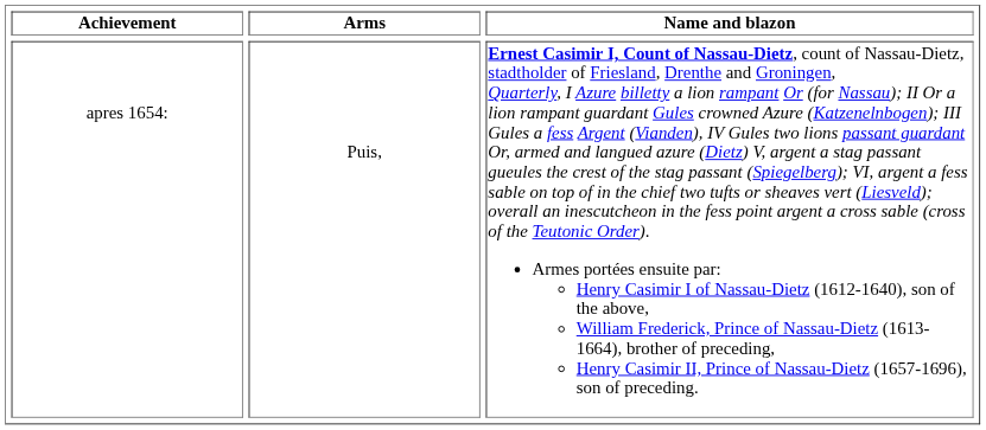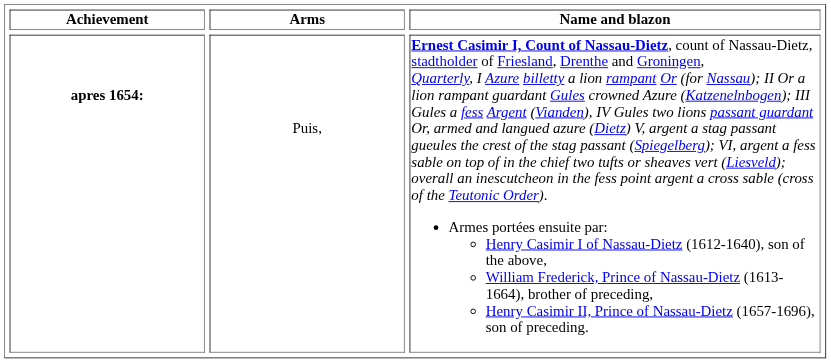row 2 | Achievement: normal -> bold
